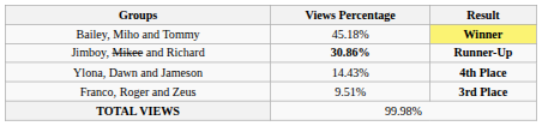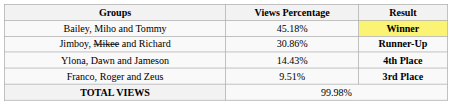Jimboy, Mikee and Richard | Views Percentage: bold -> normal
